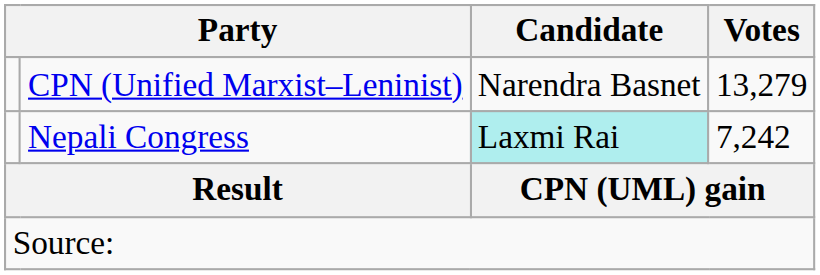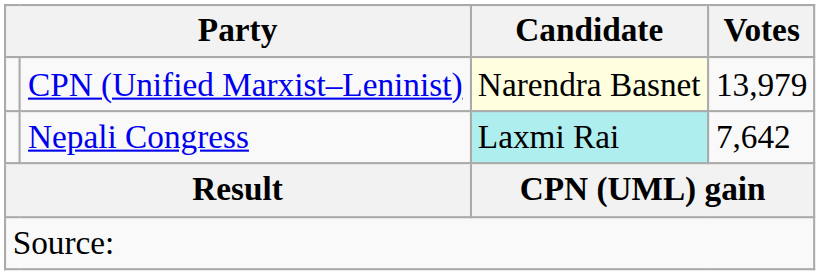CPN (Unified Marxist–Leninist) | Candidate: no background -> lightyellow background
CPN (Unified Marxist–Leninist) | Votes: 13,279 -> 13,979
Nepali Congress | Votes: 7,242 -> 7,642
